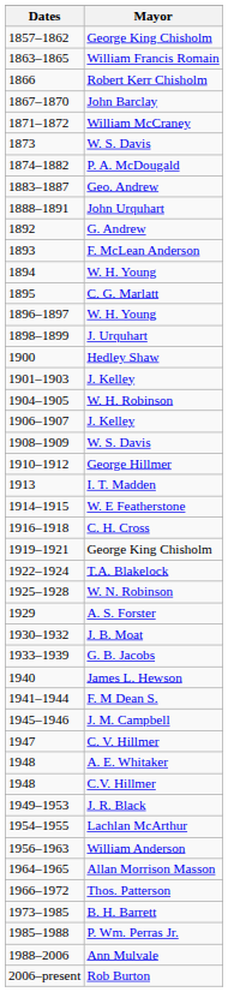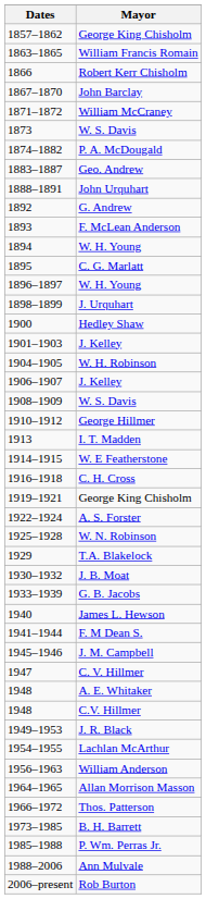row 27 | Mayor: T.A. Blakelock -> A. S. Forster
row 29 | Mayor: A. S. Forster -> T.A. Blakelock
